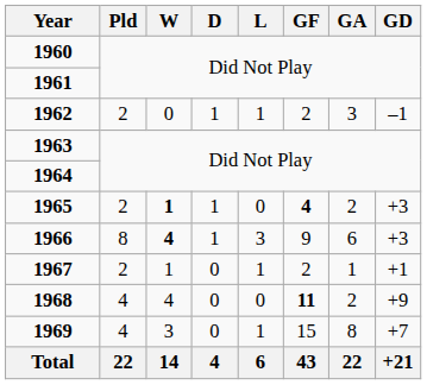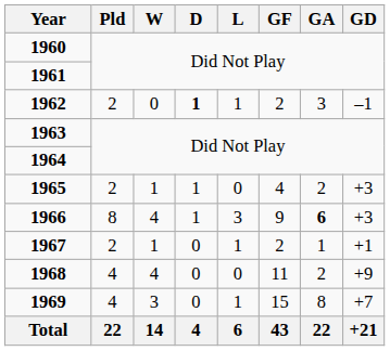1962 | D: normal -> bold
1965 | W: bold -> normal
1965 | GF: bold -> normal
1966 | W: bold -> normal
1966 | GA: normal -> bold
1968 | GF: bold -> normal
